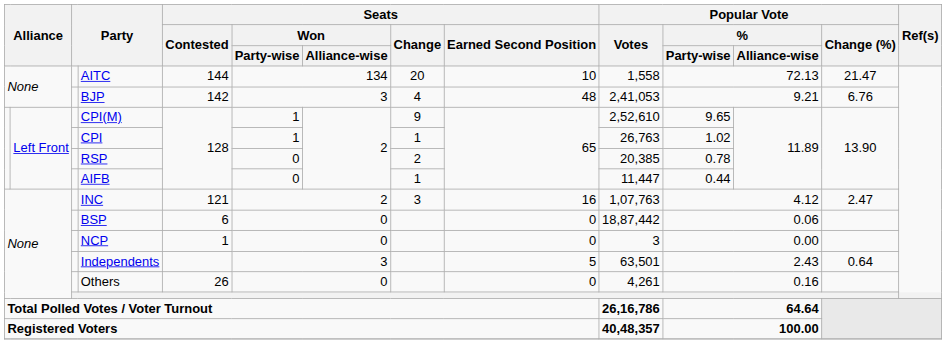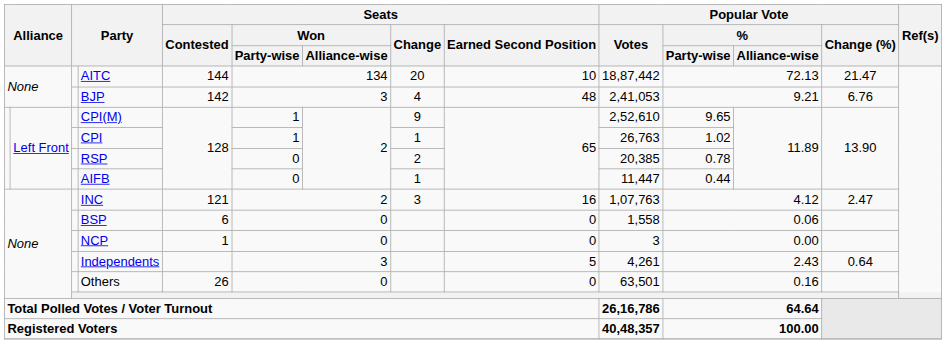AITC | Popular Vote / Votes: 1,558 -> 18,87,442
BSP | Popular Vote / Votes: 18,87,442 -> 1,558
Independents | Popular Vote / Votes: 63,501 -> 4,261
Others | Popular Vote / Votes: 4,261 -> 63,501
